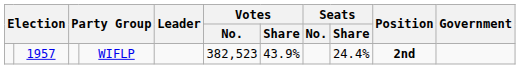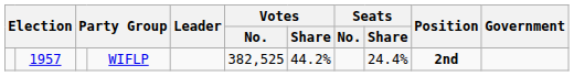row 3 | Votes / No.: 382,523 -> 382,525
row 3 | Votes / Share: 43.9% -> 44.2%
